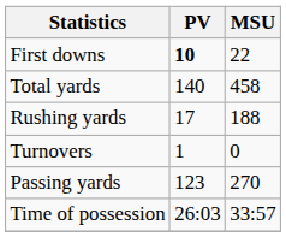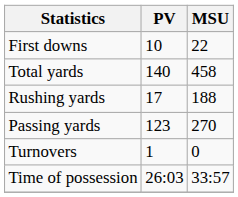First downs | PV: bold -> normal
rows swapped: Passing yards <-> Turnovers
